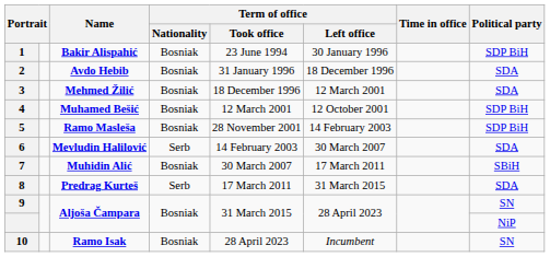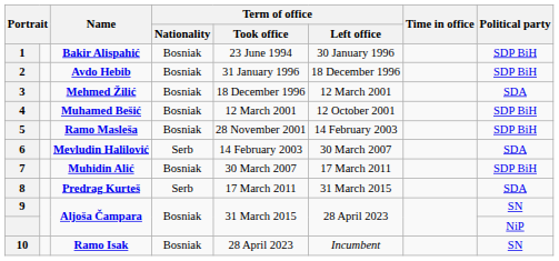2 | Political party: SDA -> SDP BiH
7 | Political party: SBiH -> SDP BiH
